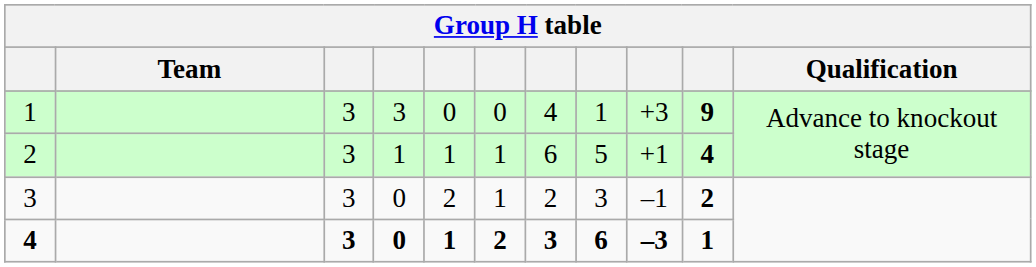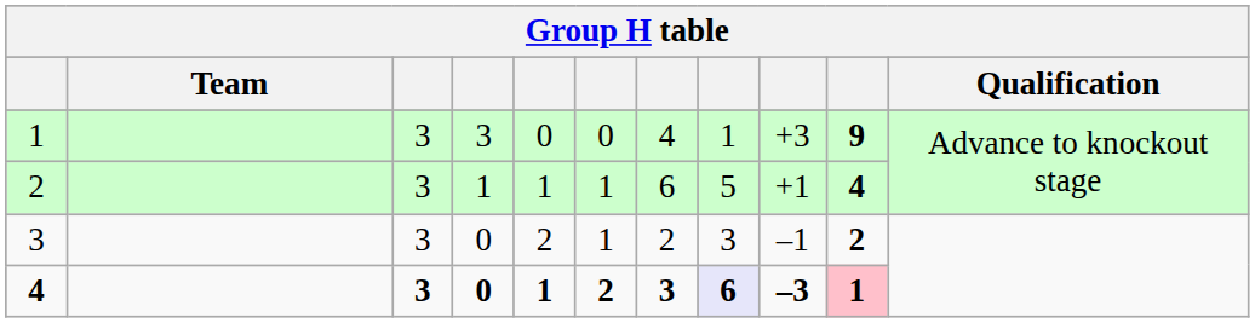row 6 | column 8: no background -> lavender background
row 6 | column 10: no background -> pink background
